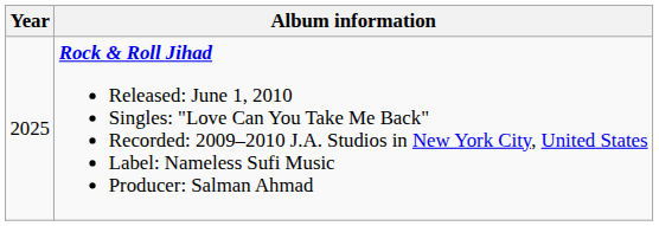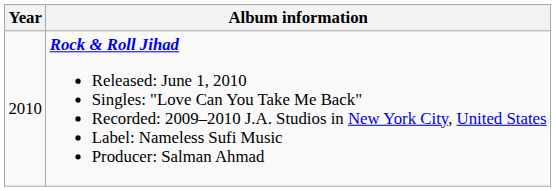row 2 | Year: 2025 -> 2010
